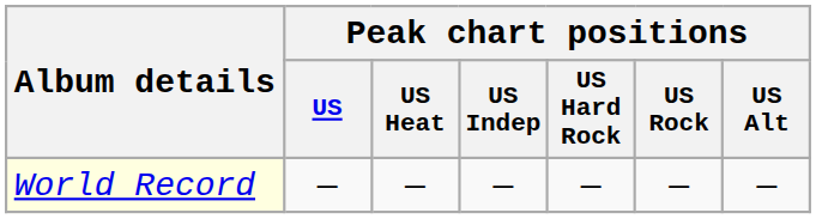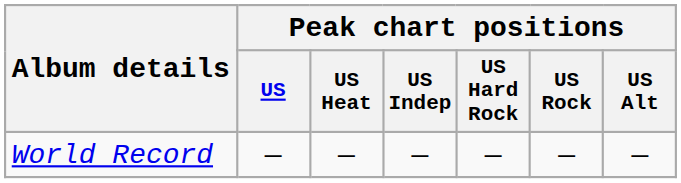World Record | Album details: lightyellow background -> no background
